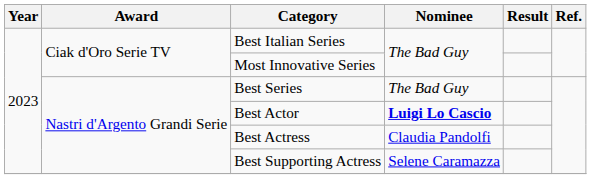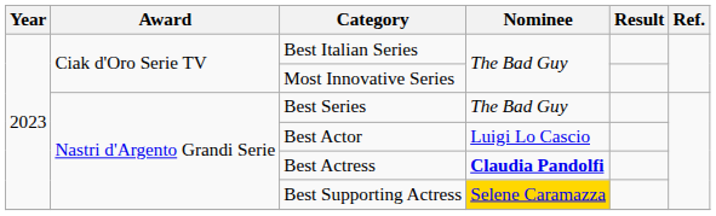Best Actor | Nominee: bold -> normal
Best Actress | Nominee: normal -> bold
Best Supporting Actress | Nominee: no background -> gold background
